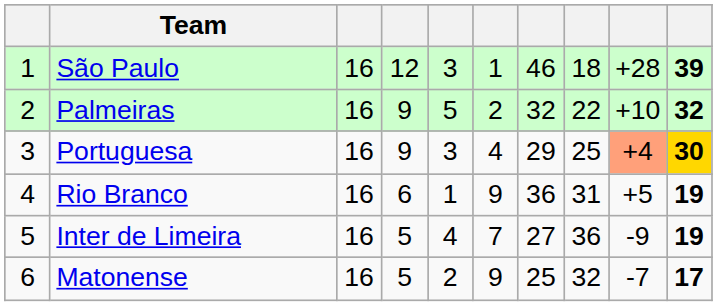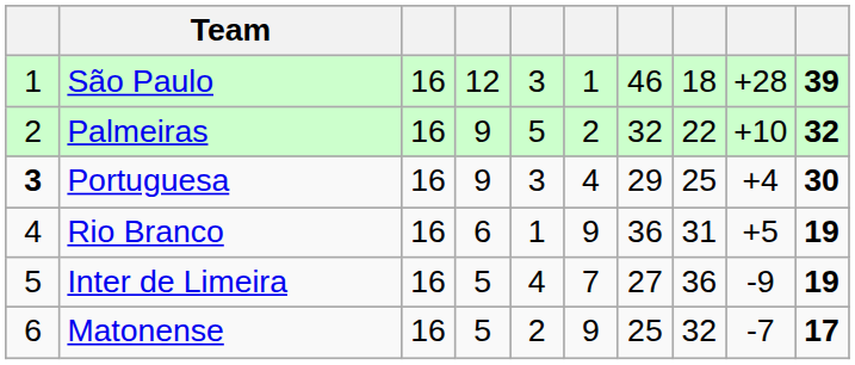Portuguesa | column 1: normal -> bold
Portuguesa | column 9: lightsalmon background -> no background
Portuguesa | column 10: gold background -> no background
